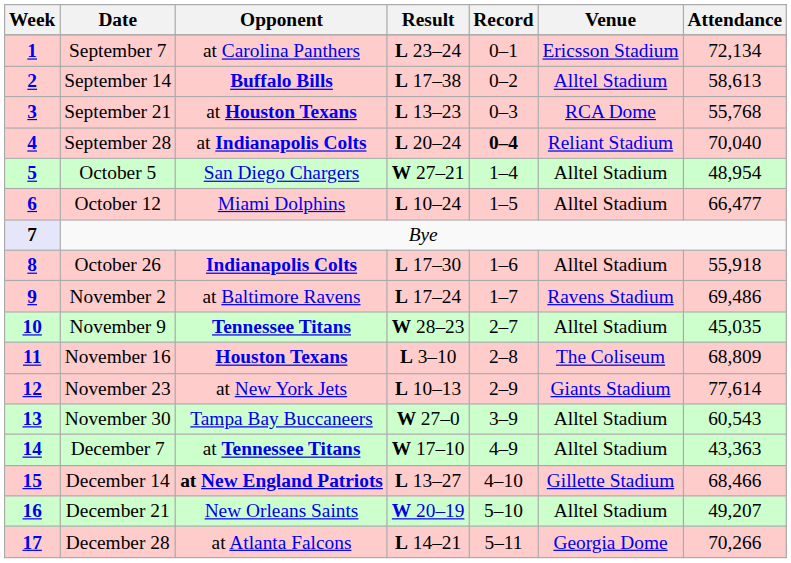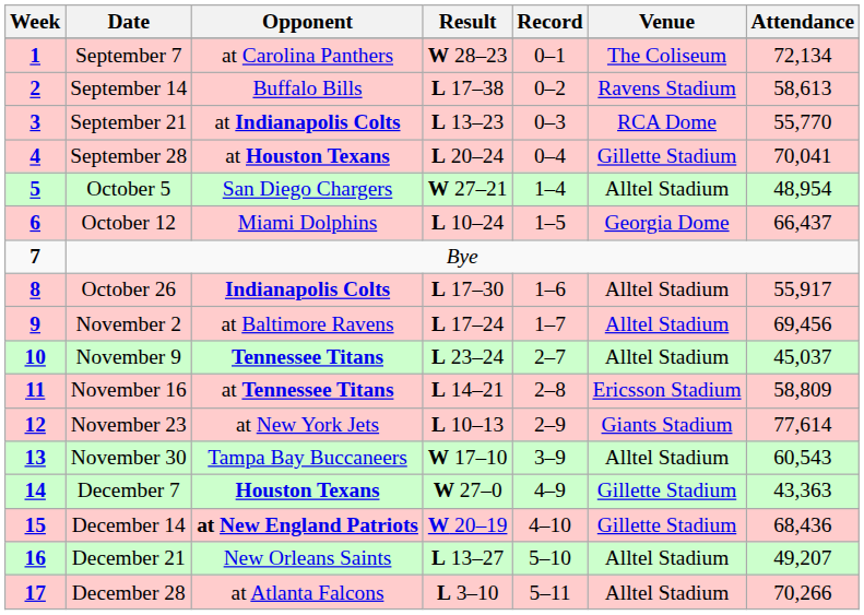September 7 | Result: L 23–24 -> W 28–23
September 7 | Venue: Ericsson Stadium -> The Coliseum
September 14 | Opponent: bold -> normal
September 14 | Venue: Alltel Stadium -> Ravens Stadium
September 21 | Opponent: at Houston Texans -> at Indianapolis Colts
September 21 | Attendance: 55,768 -> 55,770
September 28 | Opponent: at Indianapolis Colts -> at Houston Texans
September 28 | Record: bold -> normal
September 28 | Venue: Reliant Stadium -> Gillette Stadium
September 28 | Attendance: 70,040 -> 70,041
October 12 | Venue: Alltel Stadium -> Georgia Dome
October 12 | Attendance: 66,477 -> 66,437
Bye | Week: lavender background -> no background
October 26 | Attendance: 55,918 -> 55,917
November 2 | Venue: Ravens Stadium -> Alltel Stadium
November 2 | Attendance: 69,486 -> 69,456
November 9 | Result: W 28–23 -> L 23–24
November 9 | Attendance: 45,035 -> 45,037
November 16 | Opponent: Houston Texans -> at Tennessee Titans
November 16 | Result: L 3–10 -> L 14–21
November 16 | Venue: The Coliseum -> Ericsson Stadium
November 16 | Attendance: 68,809 -> 58,809
November 30 | Result: W 27–0 -> W 17–10
December 7 | Opponent: at Tennessee Titans -> Houston Texans
December 7 | Result: W 17–10 -> W 27–0
December 7 | Venue: Alltel Stadium -> Gillette Stadium
December 14 | Result: L 13–27 -> W 20–19
December 14 | Attendance: 68,466 -> 68,436
December 21 | Result: W 20–19 -> L 13–27
December 28 | Result: L 14–21 -> L 3–10
December 28 | Venue: Georgia Dome -> Alltel Stadium
